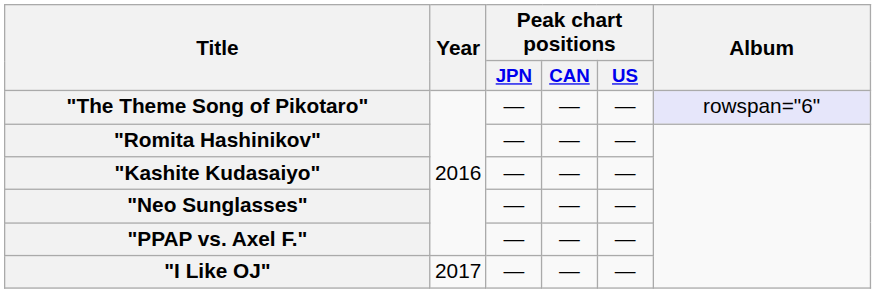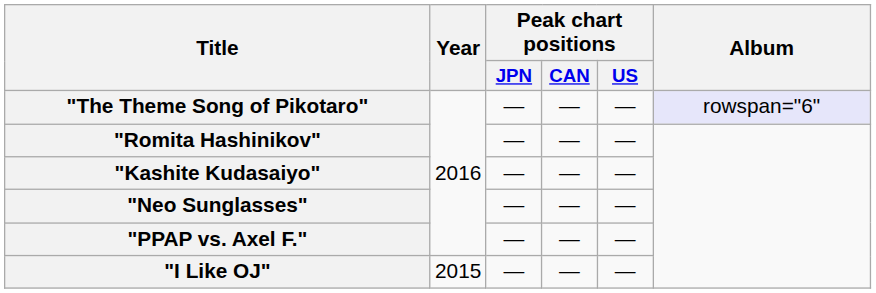"I Like OJ" | Year: 2017 -> 2015
